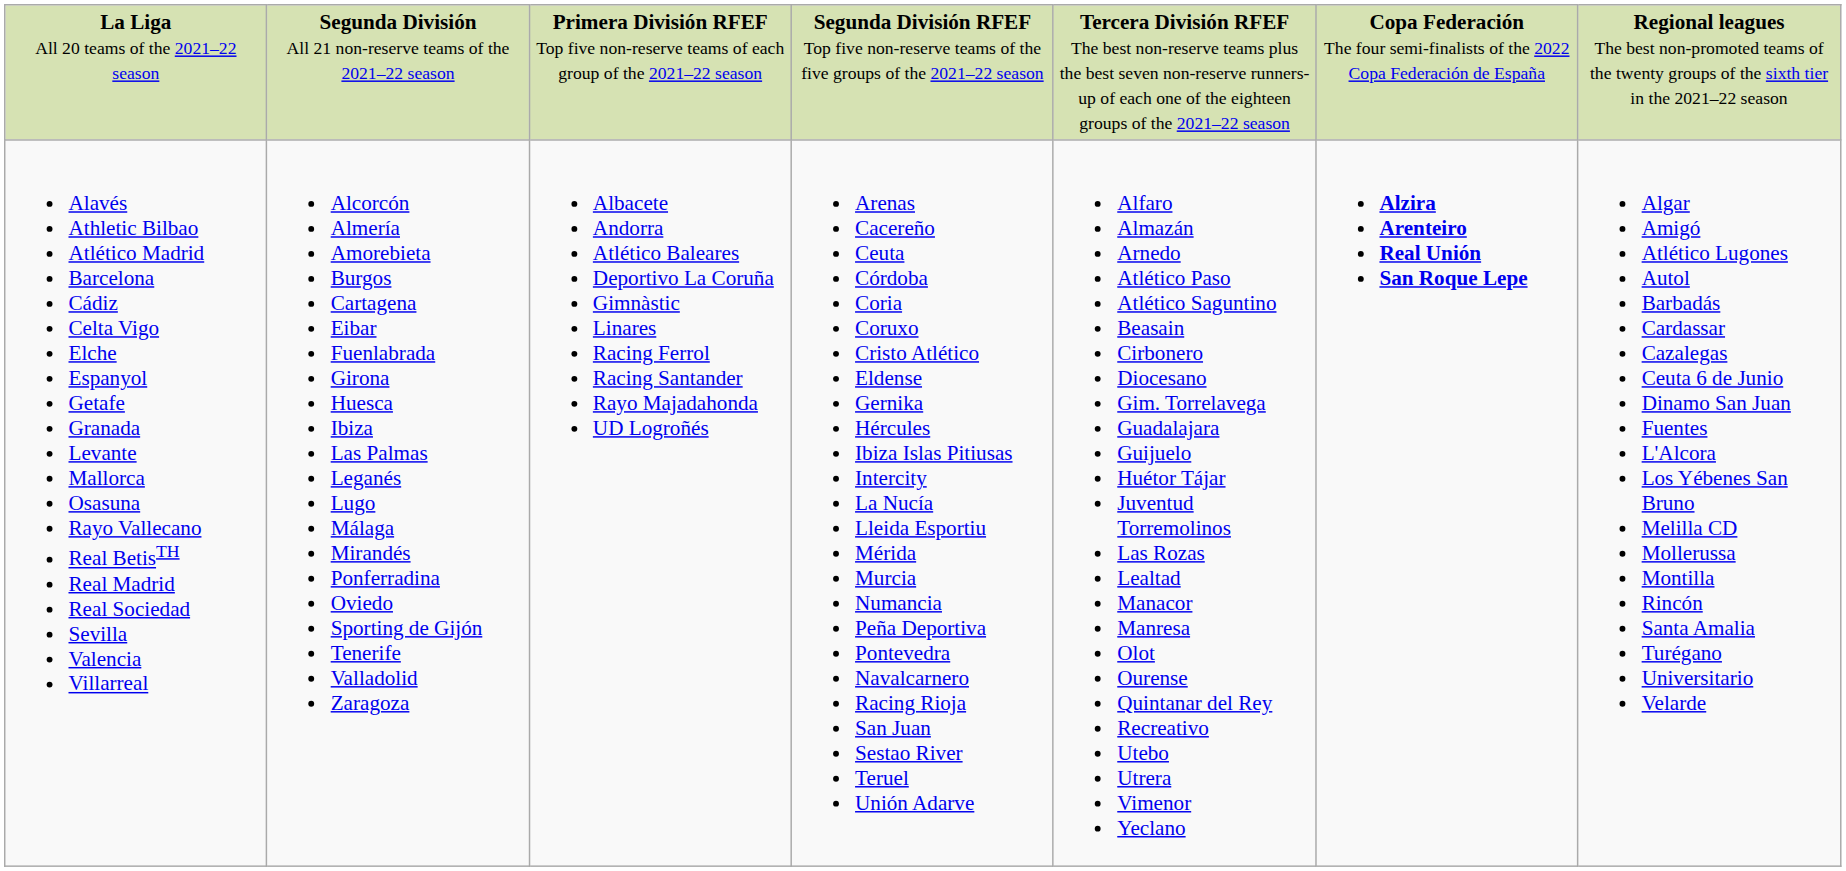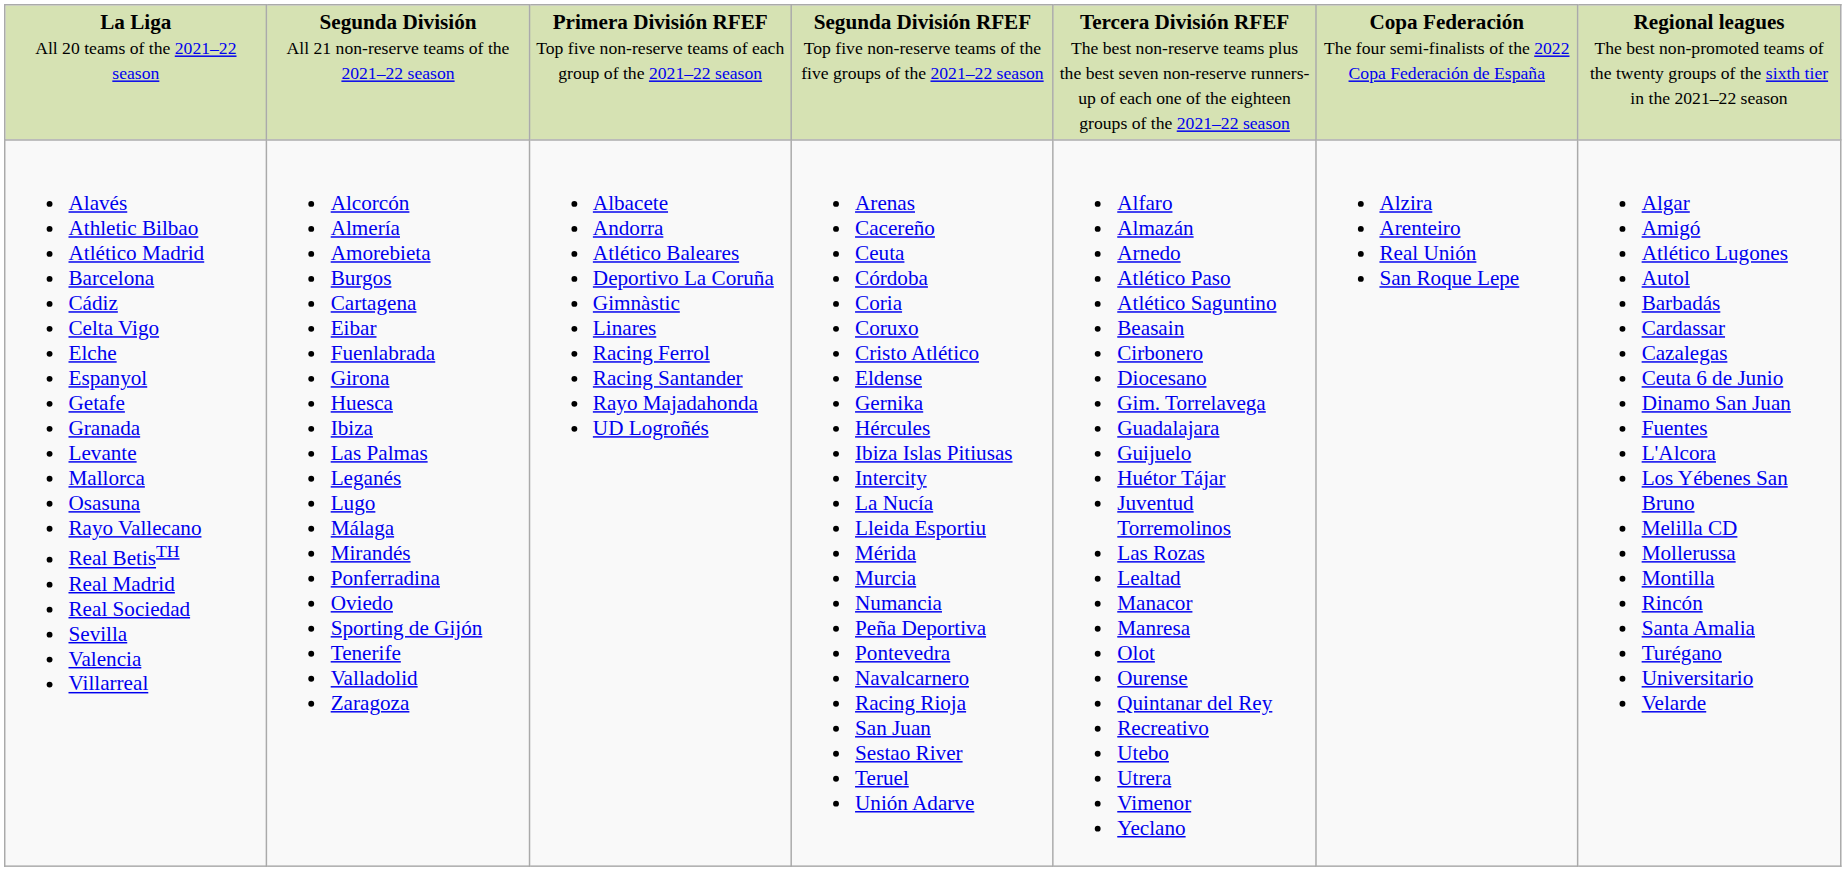row 2 | column 6: bold -> normal
